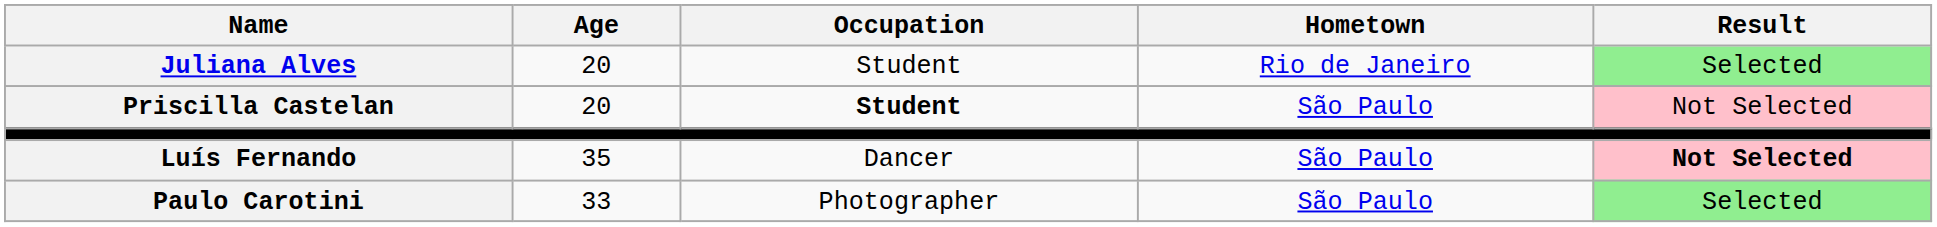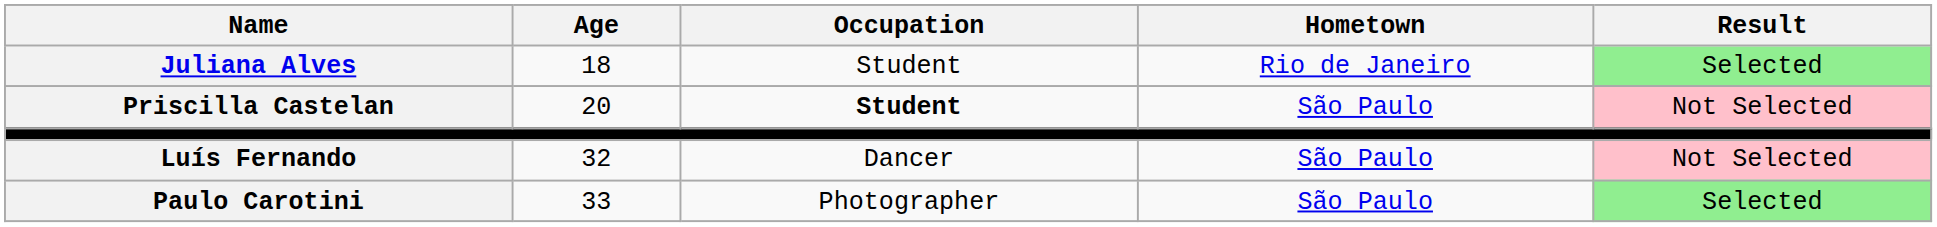Juliana Alves | Age: 20 -> 18
Luís Fernando | Age: 35 -> 32
Luís Fernando | Result: bold -> normal
